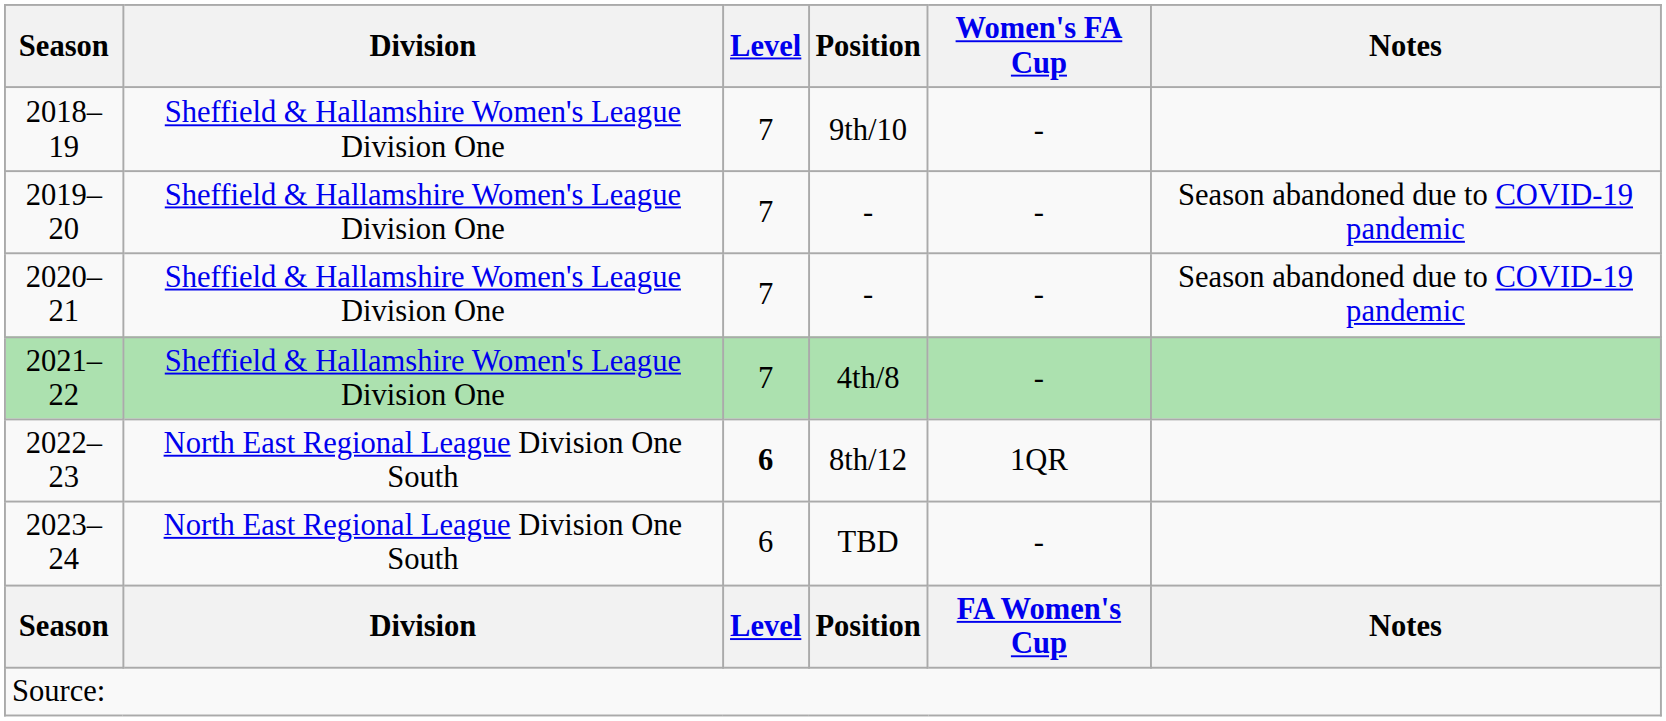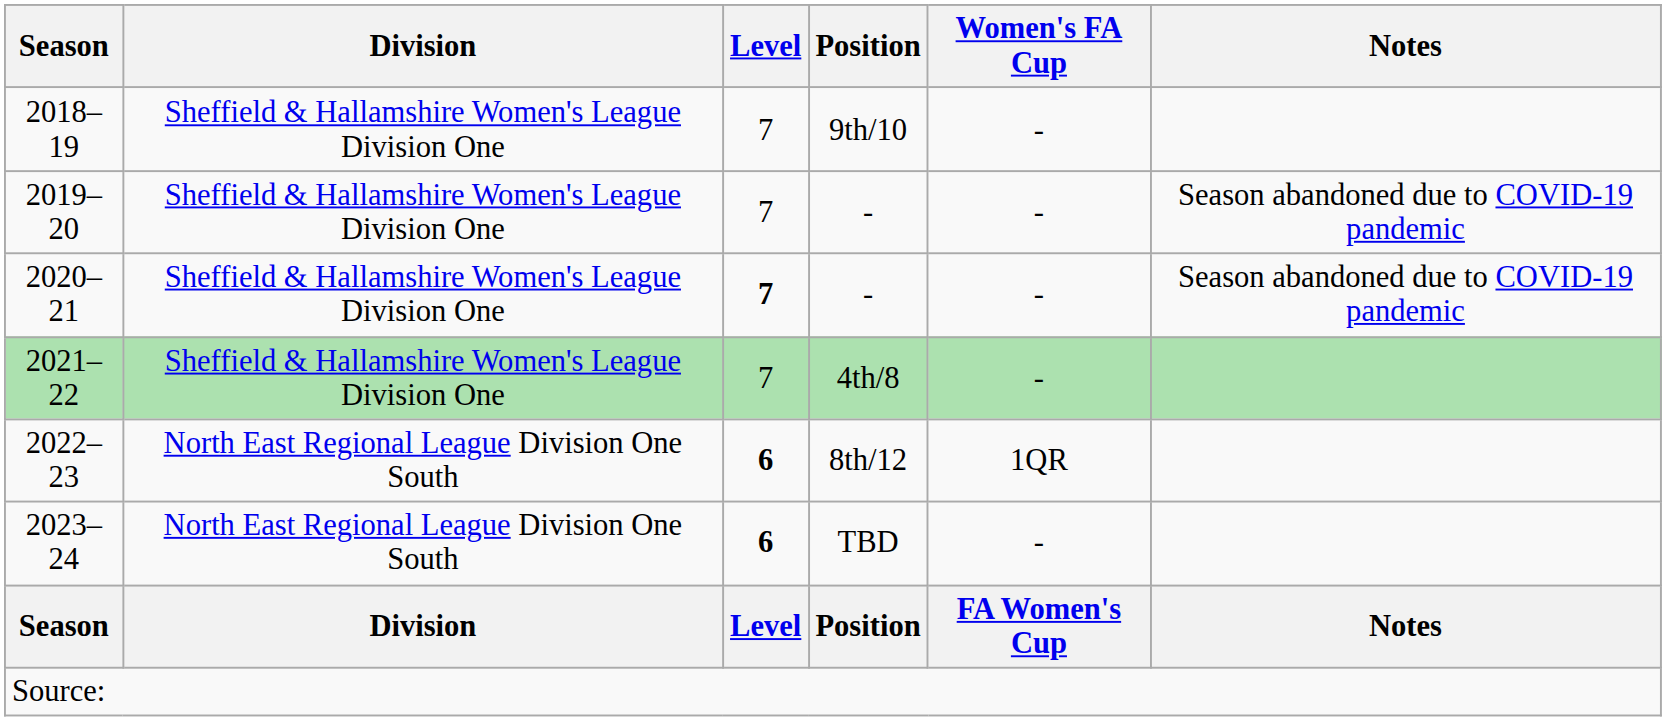2020–21 | Level: normal -> bold
2023–24 | Level: normal -> bold
